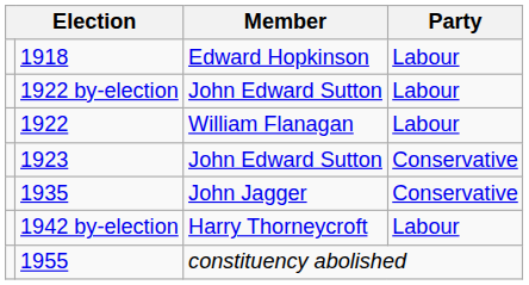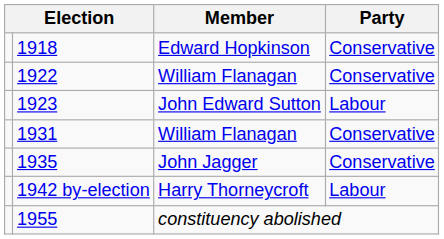1918 | Party: Labour -> Conservative
- row: 1922 by-election | John Edward Sutton | Labour
1922 | Party: Labour -> Conservative
1923 | Party: Conservative -> Labour
+ row: 1931 | William Flanagan | Conservative
